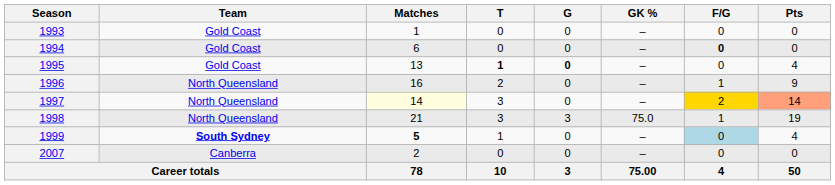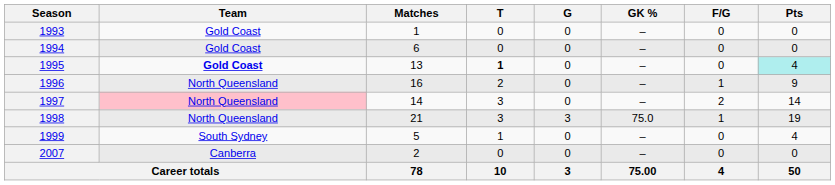1994 | F/G: bold -> normal
1995 | Team: normal -> bold
1995 | G: bold -> normal
1995 | Pts: no background -> paleturquoise background
1997 | Team: no background -> pink background
1997 | Matches: lightyellow background -> no background
1997 | F/G: gold background -> no background
1997 | Pts: lightsalmon background -> no background
1999 | Team: bold -> normal
1999 | Matches: bold -> normal
1999 | F/G: lightblue background -> no background
